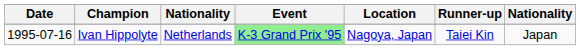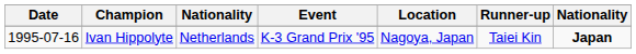Ivan Hippolyte | Event: lightgreen background -> no background
Ivan Hippolyte | column 7: normal -> bold
